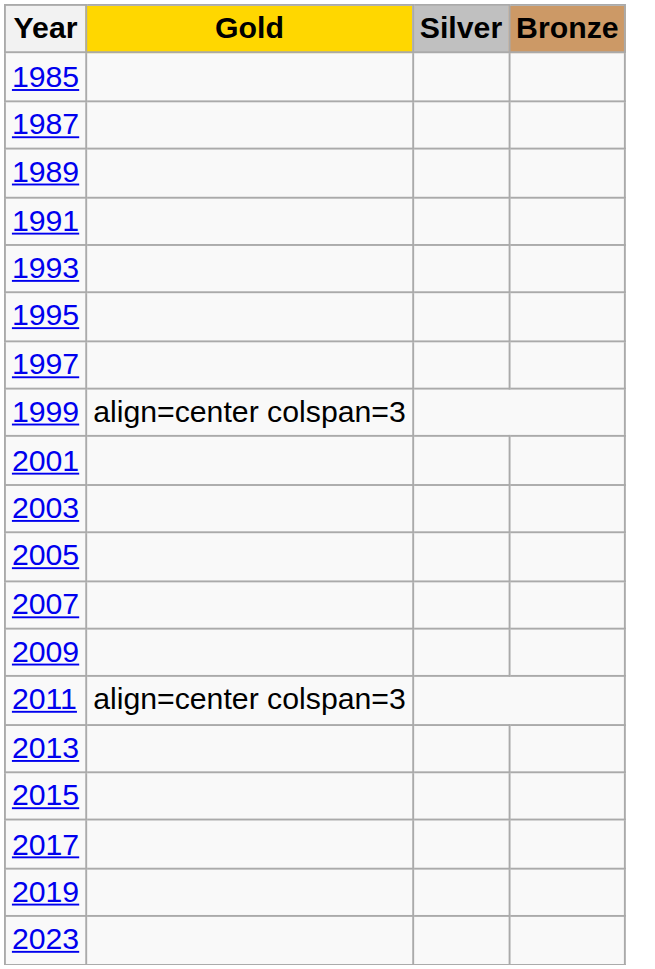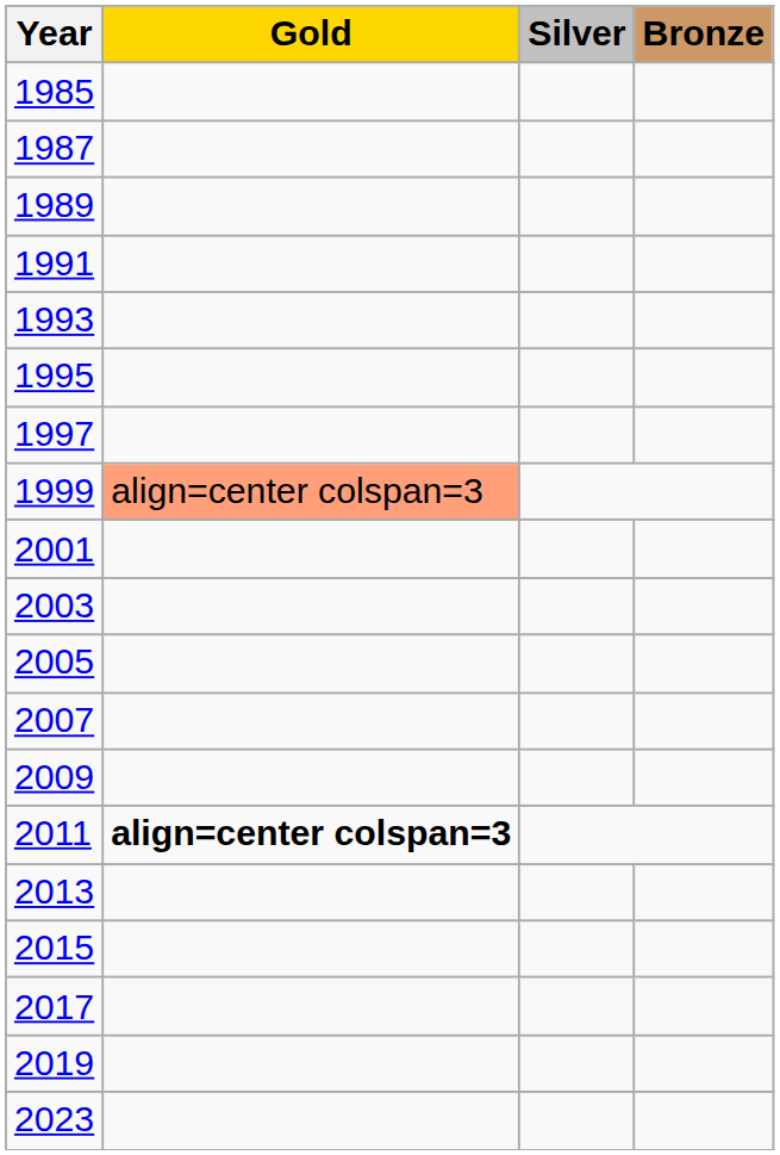1999 | Gold: no background -> lightsalmon background
2011 | Gold: normal -> bold
